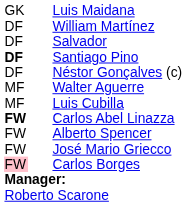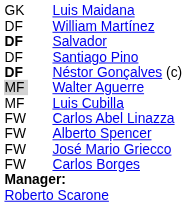Salvador | column 1: normal -> bold
Santiago Pino | column 1: bold -> normal
Néstor Gonçalves (c) | column 1: normal -> bold
Walter Aguerre | column 1: no background -> lightgrey background
Carlos Abel Linazza | column 1: bold -> normal
Carlos Borges | column 1: pink background -> no background
